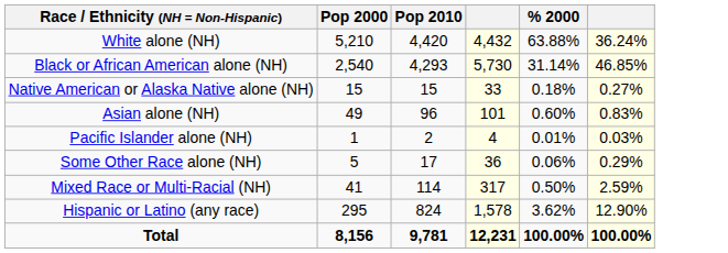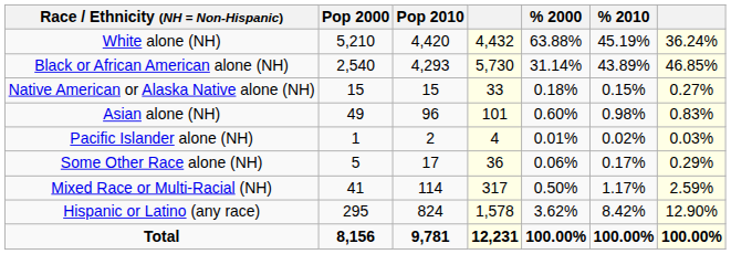+ column: % 2010 | 45.19% | 43.89% | 0.15% | 0.98% | 0.02% | 0.17% | 1.17% | 8.42% | 100.00%
